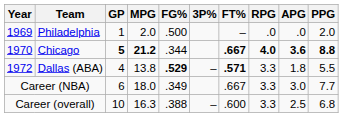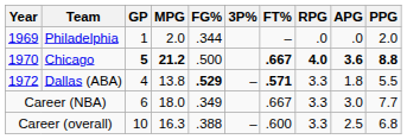Philadelphia | FG%: .500 -> .344
Chicago | FG%: .344 -> .500
